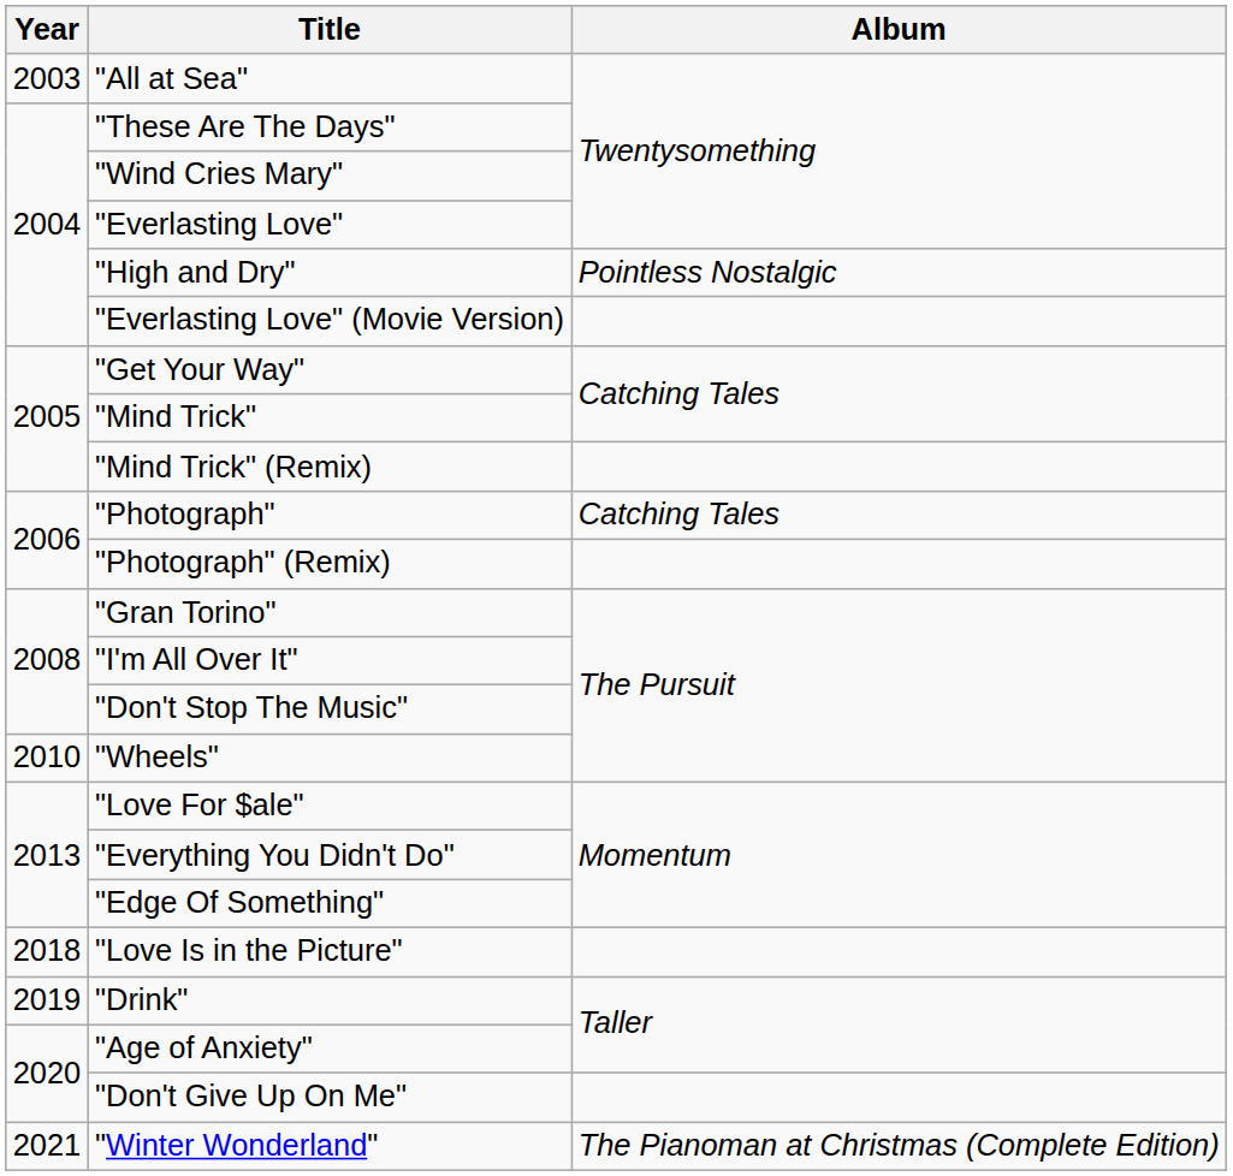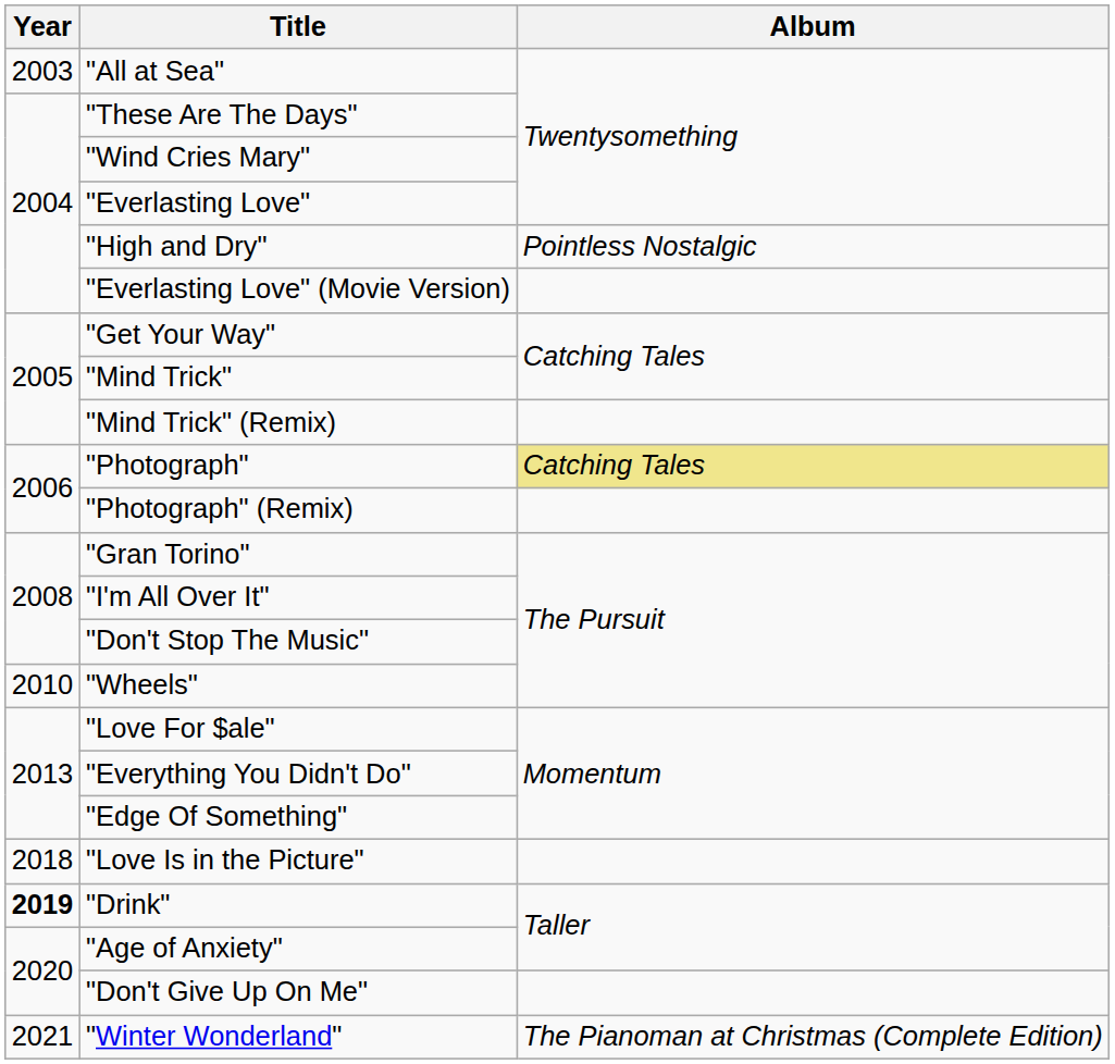"Photograph" | Album: no background -> khaki background
"Drink" | Year: normal -> bold
